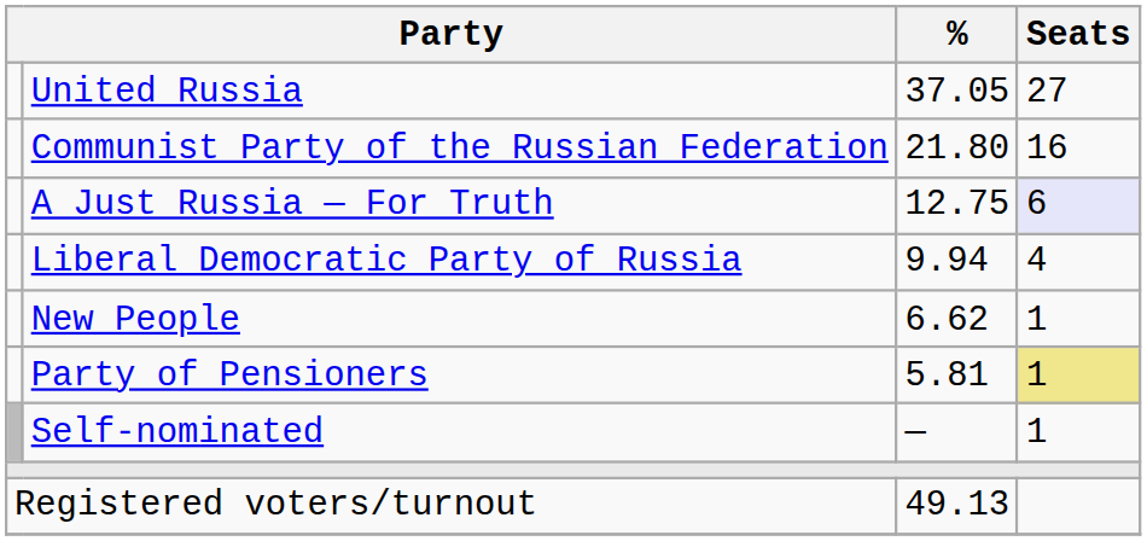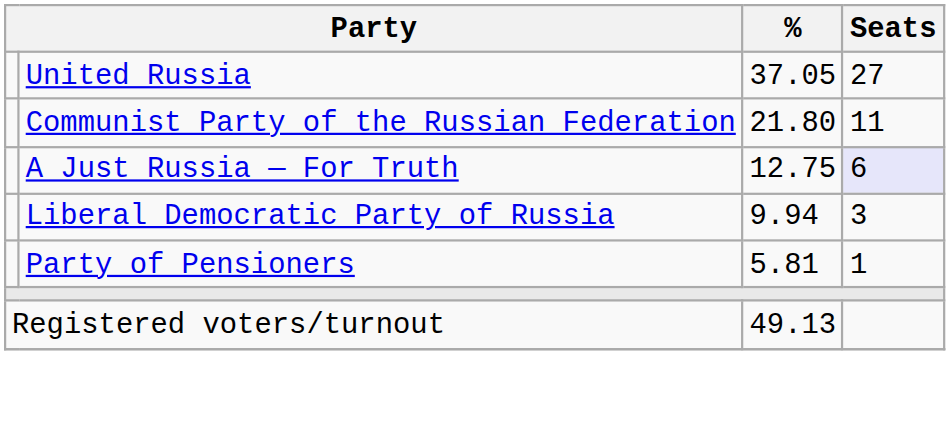Communist Party of the Russian Federation | Seats: 16 -> 11
Liberal Democratic Party of Russia | Seats: 4 -> 3
- row: New People | 6.62 | 1
Party of Pensioners | Seats: khaki background -> no background
- row: Self-nominated | — | 1
